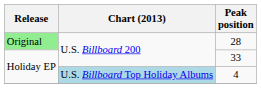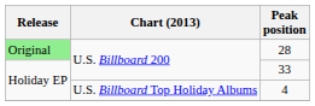4 | Chart (2013): lightblue background -> no background
